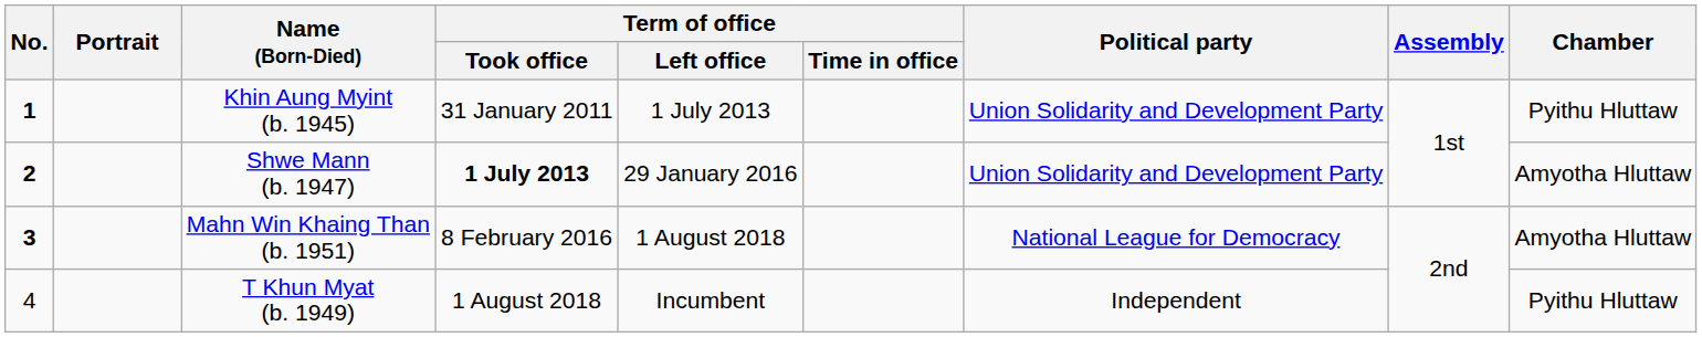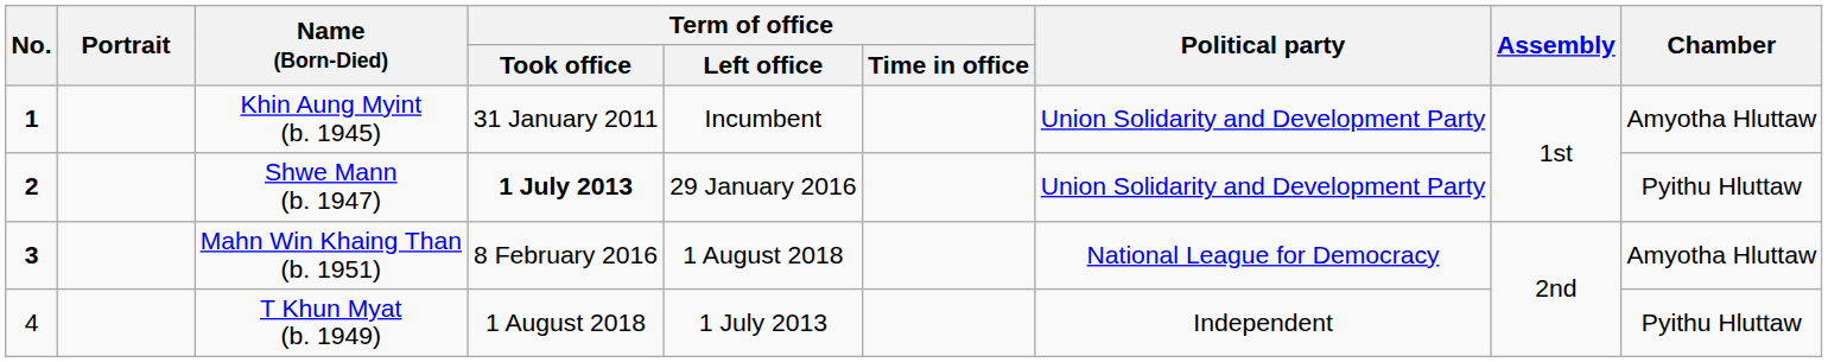Khin Aung Myint (b. 1945) | Term of office / Left office: 1 July 2013 -> Incumbent
Khin Aung Myint (b. 1945) | Chamber: Pyithu Hluttaw -> Amyotha Hluttaw
Shwe Mann (b. 1947) | Chamber: Amyotha Hluttaw -> Pyithu Hluttaw
T Khun Myat (b. 1949) | Term of office / Left office: Incumbent -> 1 July 2013
